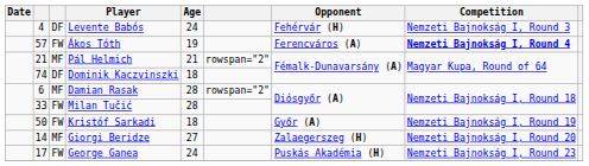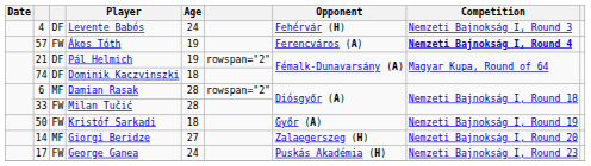Pál Helmich | column 3: MF -> DF
Pál Helmich | Age: 21 -> 19
